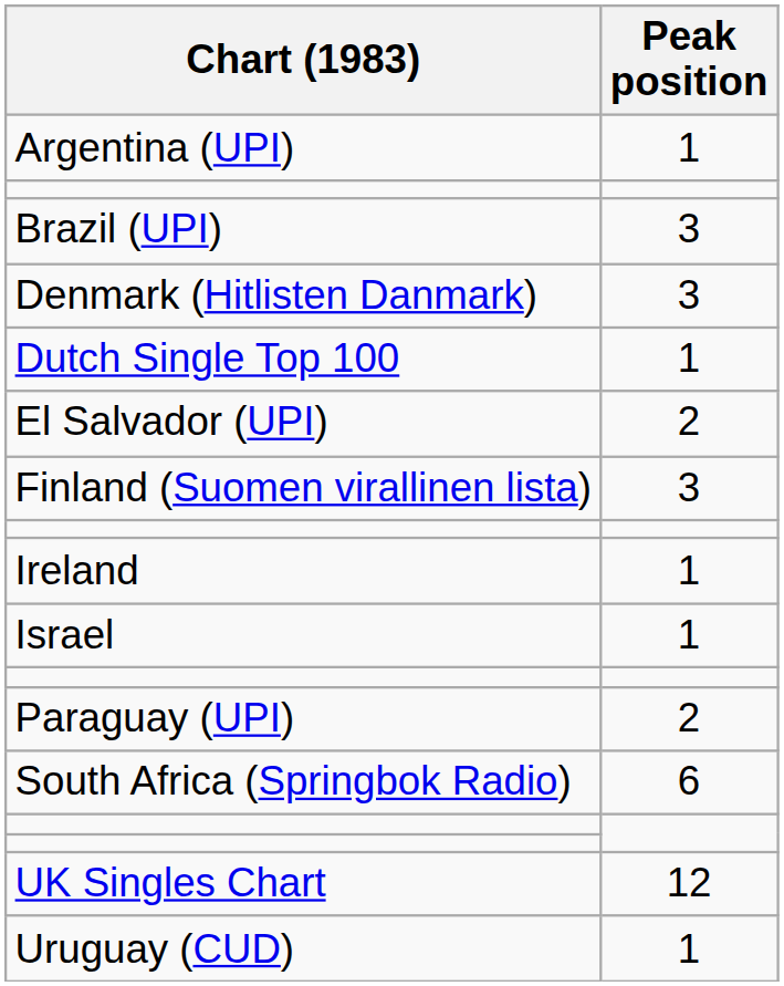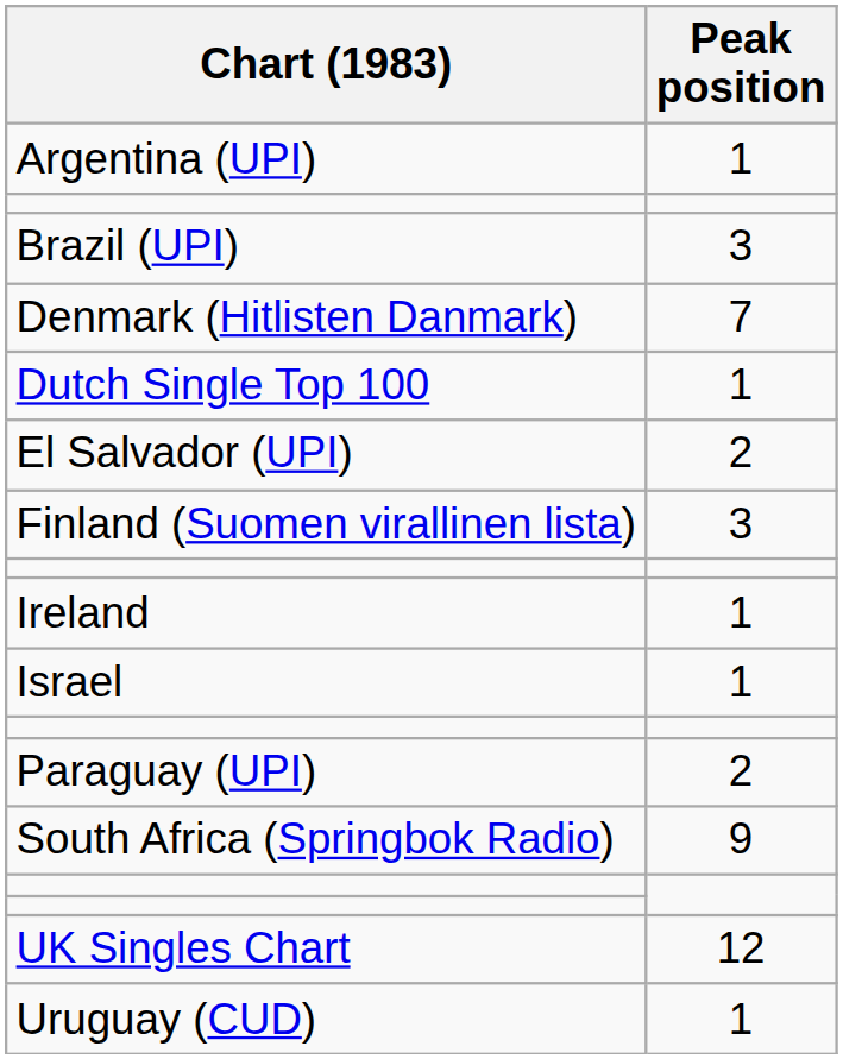row 5 | Peak position: 3 -> 7
row 14 | Peak position: 6 -> 9
